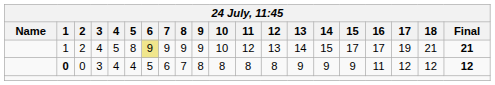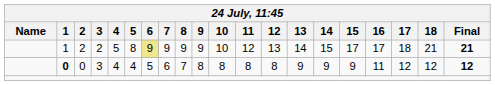row 3 | 3: 4 -> 2
row 3 | 17: 19 -> 18
